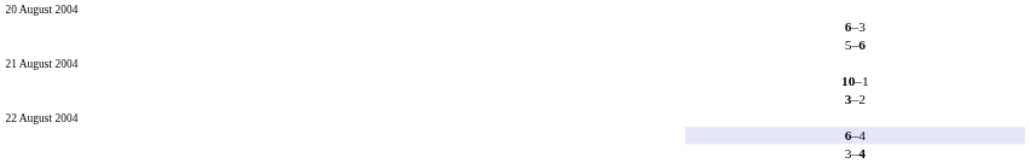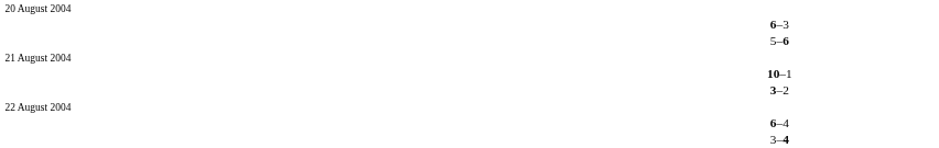6–4 | column 2: lavender background -> no background
